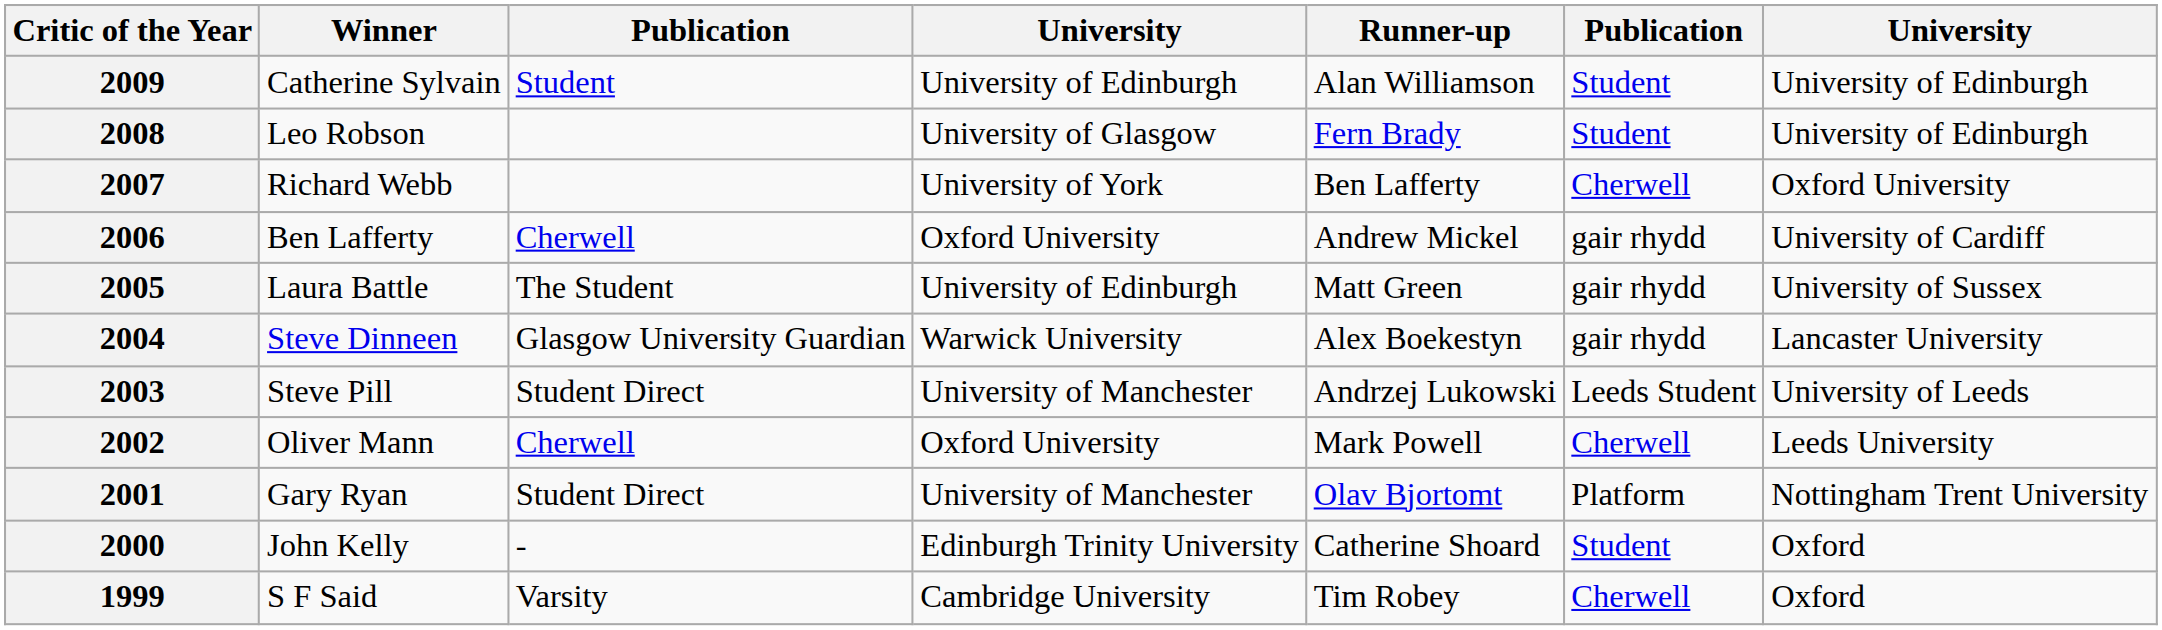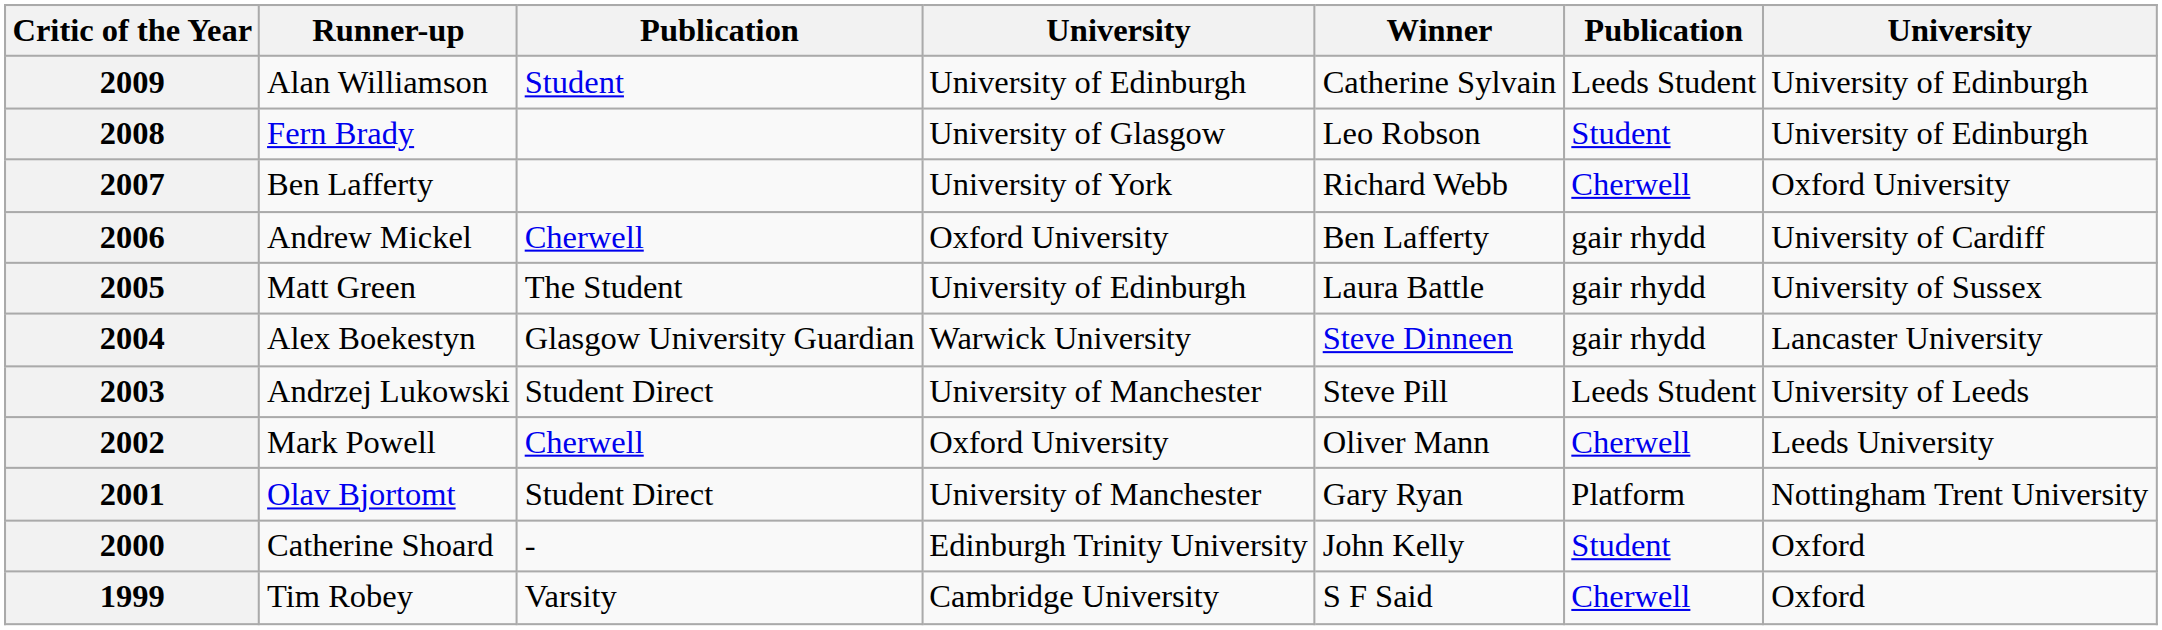columns swapped: Winner <-> Runner-up
2009 | column 6: Student -> Leeds Student
